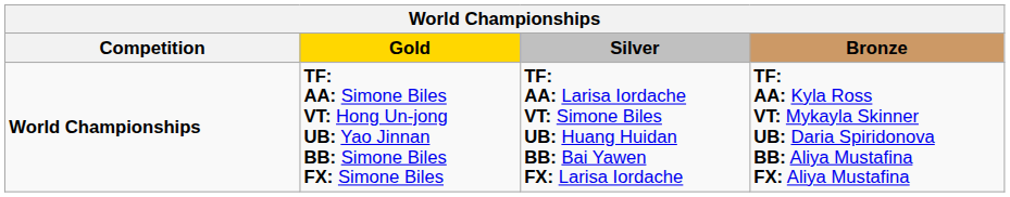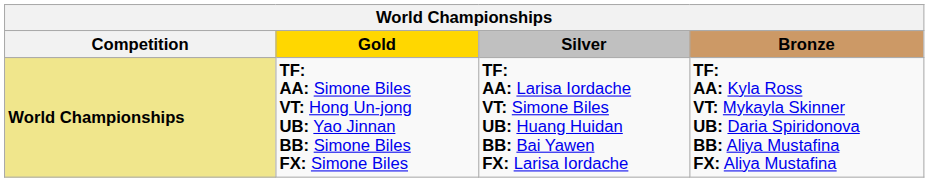row 3 | Competition: no background -> khaki background
